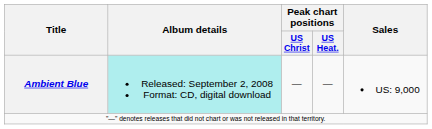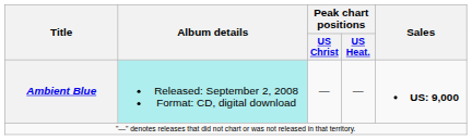Ambient Blue | Sales: normal -> bold
